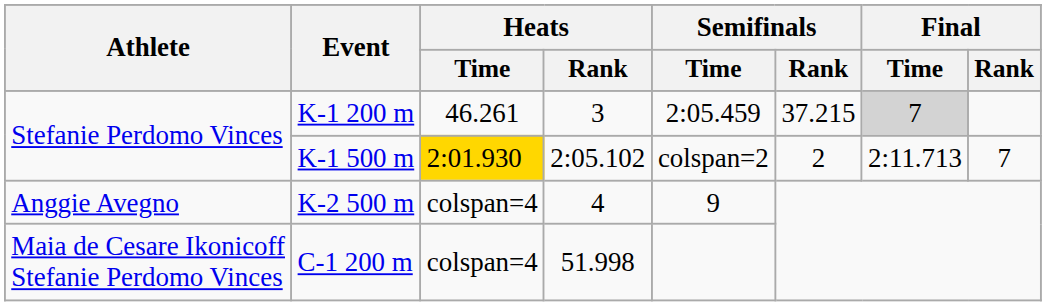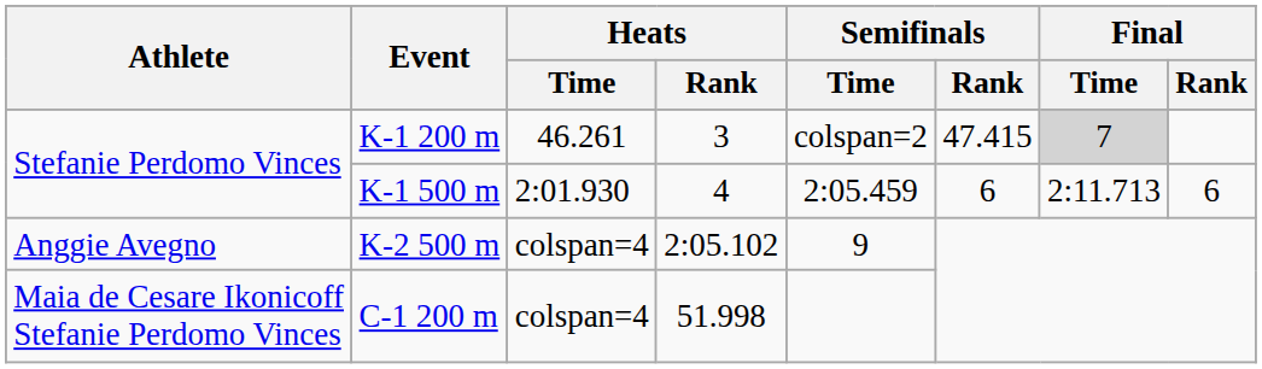K-1 200 m | Semifinals / Time: 2:05.459 -> colspan=2
K-1 200 m | Semifinals / Rank: 37.215 -> 47.415
K-1 500 m | Heats / Time: gold background -> no background
K-1 500 m | Heats / Rank: 2:05.102 -> 4
K-1 500 m | Semifinals / Time: colspan=2 -> 2:05.459
K-1 500 m | Semifinals / Rank: 2 -> 6
K-1 500 m | Final / Rank: 7 -> 6
K-2 500 m | Heats / Rank: 4 -> 2:05.102
